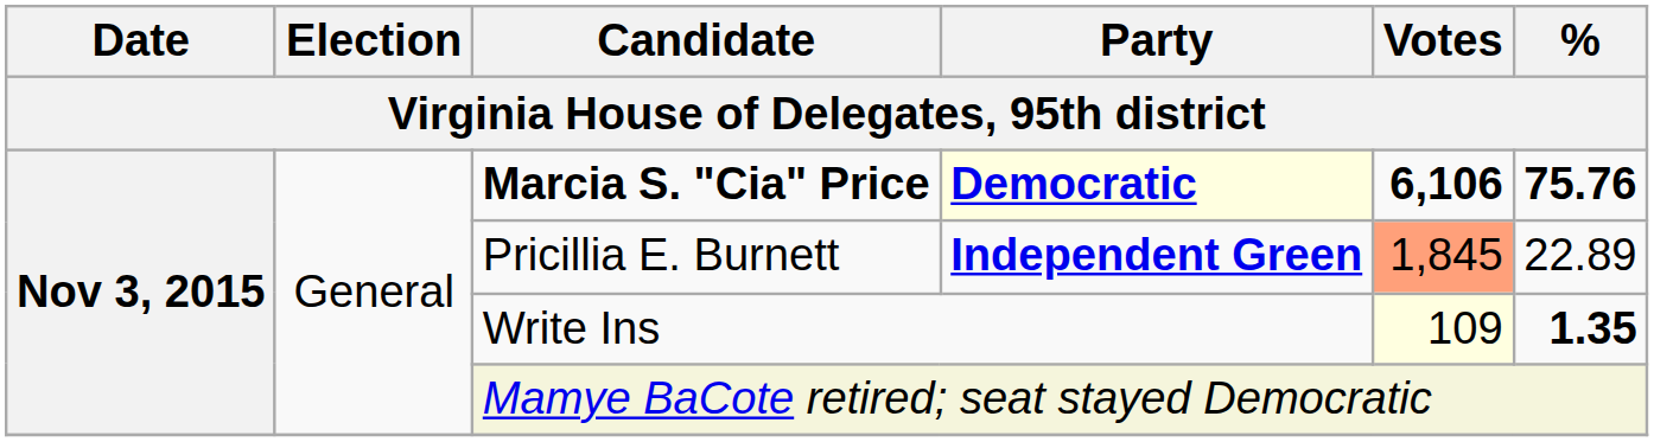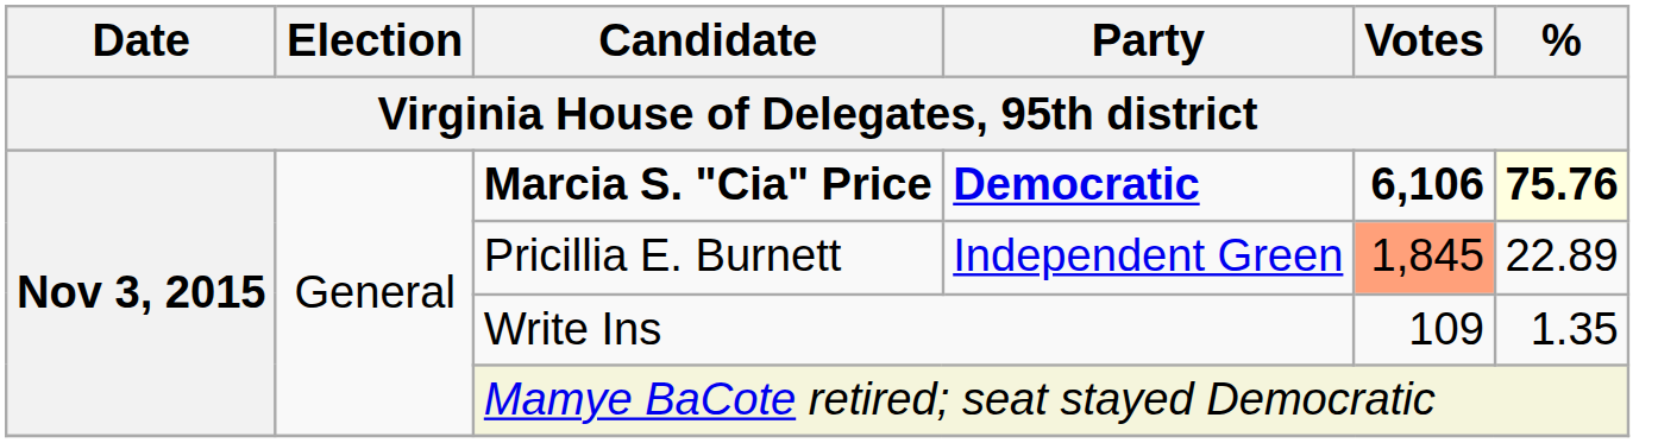Marcia S. "Cia" Price | Party: lightyellow background -> no background
Marcia S. "Cia" Price | %: no background -> lightyellow background
Pricillia E. Burnett | Party: bold -> normal
Write Ins | Votes: lightyellow background -> no background
Write Ins | %: bold -> normal
